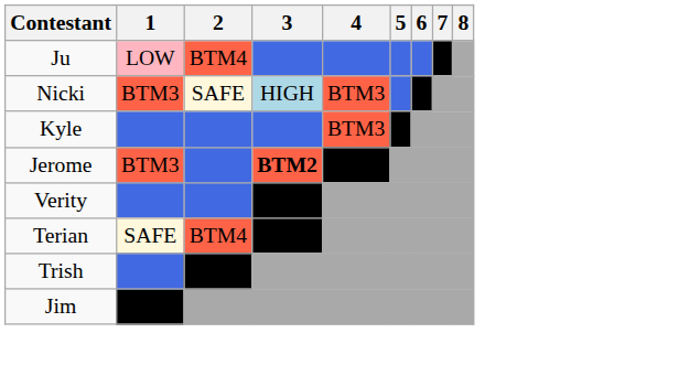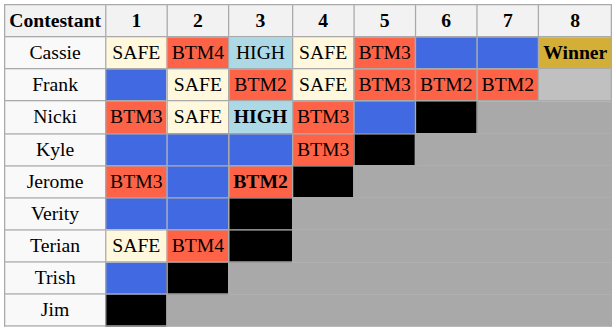+ row: Cassie | SAFE | BTM4 | HIGH | SAFE | BTM3 | Winner
+ row: Frank | SAFE | BTM2 | SAFE | BTM3 | BTM2 | BTM2
- row: Ju | LOW | BTM4
Nicki | 3: normal -> bold
